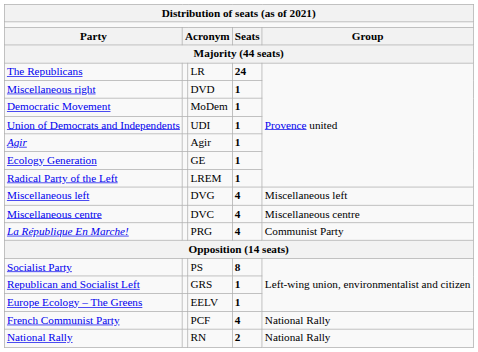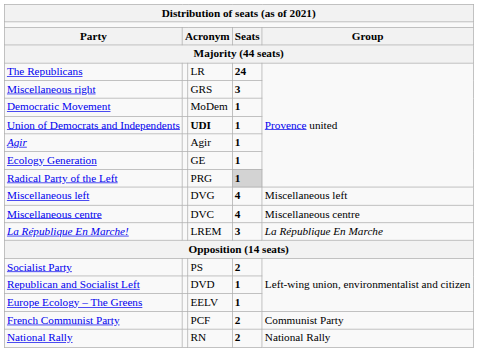Miscellaneous right | column 3: DVD -> GRS
Miscellaneous right | column 4: 1 -> 3
Union of Democrats and Independents | column 3: normal -> bold
Radical Party of the Left | column 3: LREM -> PRG
Radical Party of the Left | column 4: no background -> lightgrey background
La République En Marche! | column 3: PRG -> LREM
La République En Marche! | column 4: 4 -> 3
La République En Marche! | column 5: Communist Party -> La République En Marche
Socialist Party | column 4: 8 -> 2
Republican and Socialist Left | column 3: GRS -> DVD
French Communist Party | column 4: 4 -> 2
French Communist Party | column 5: National Rally -> Communist Party
